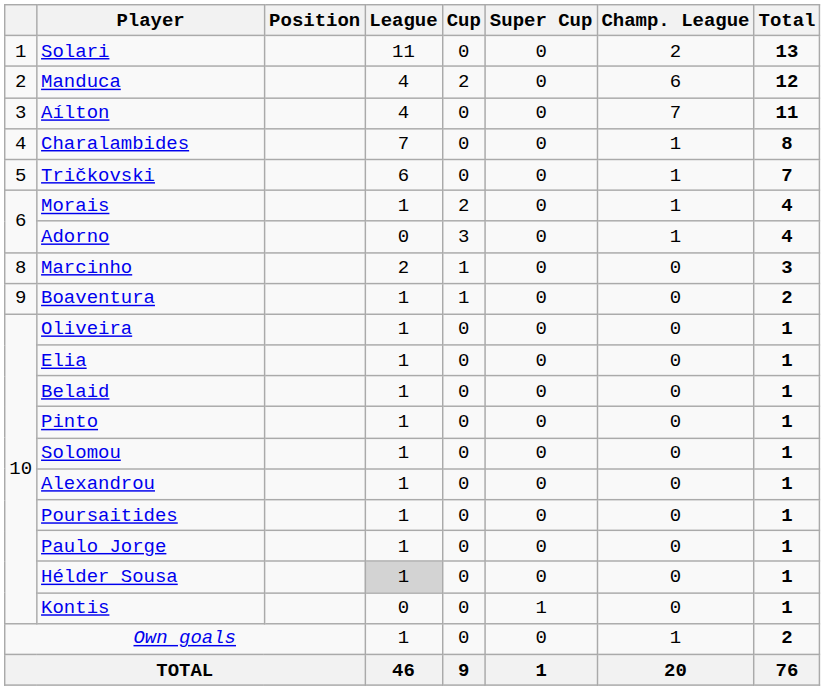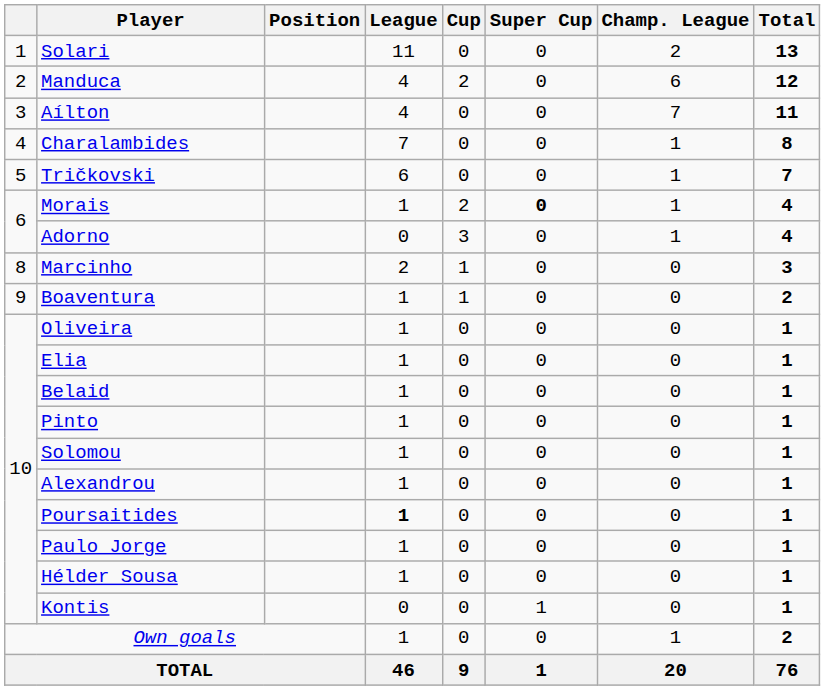Morais | Super Cup: normal -> bold
Poursaitides | League: normal -> bold
Hélder Sousa | League: lightgrey background -> no background
